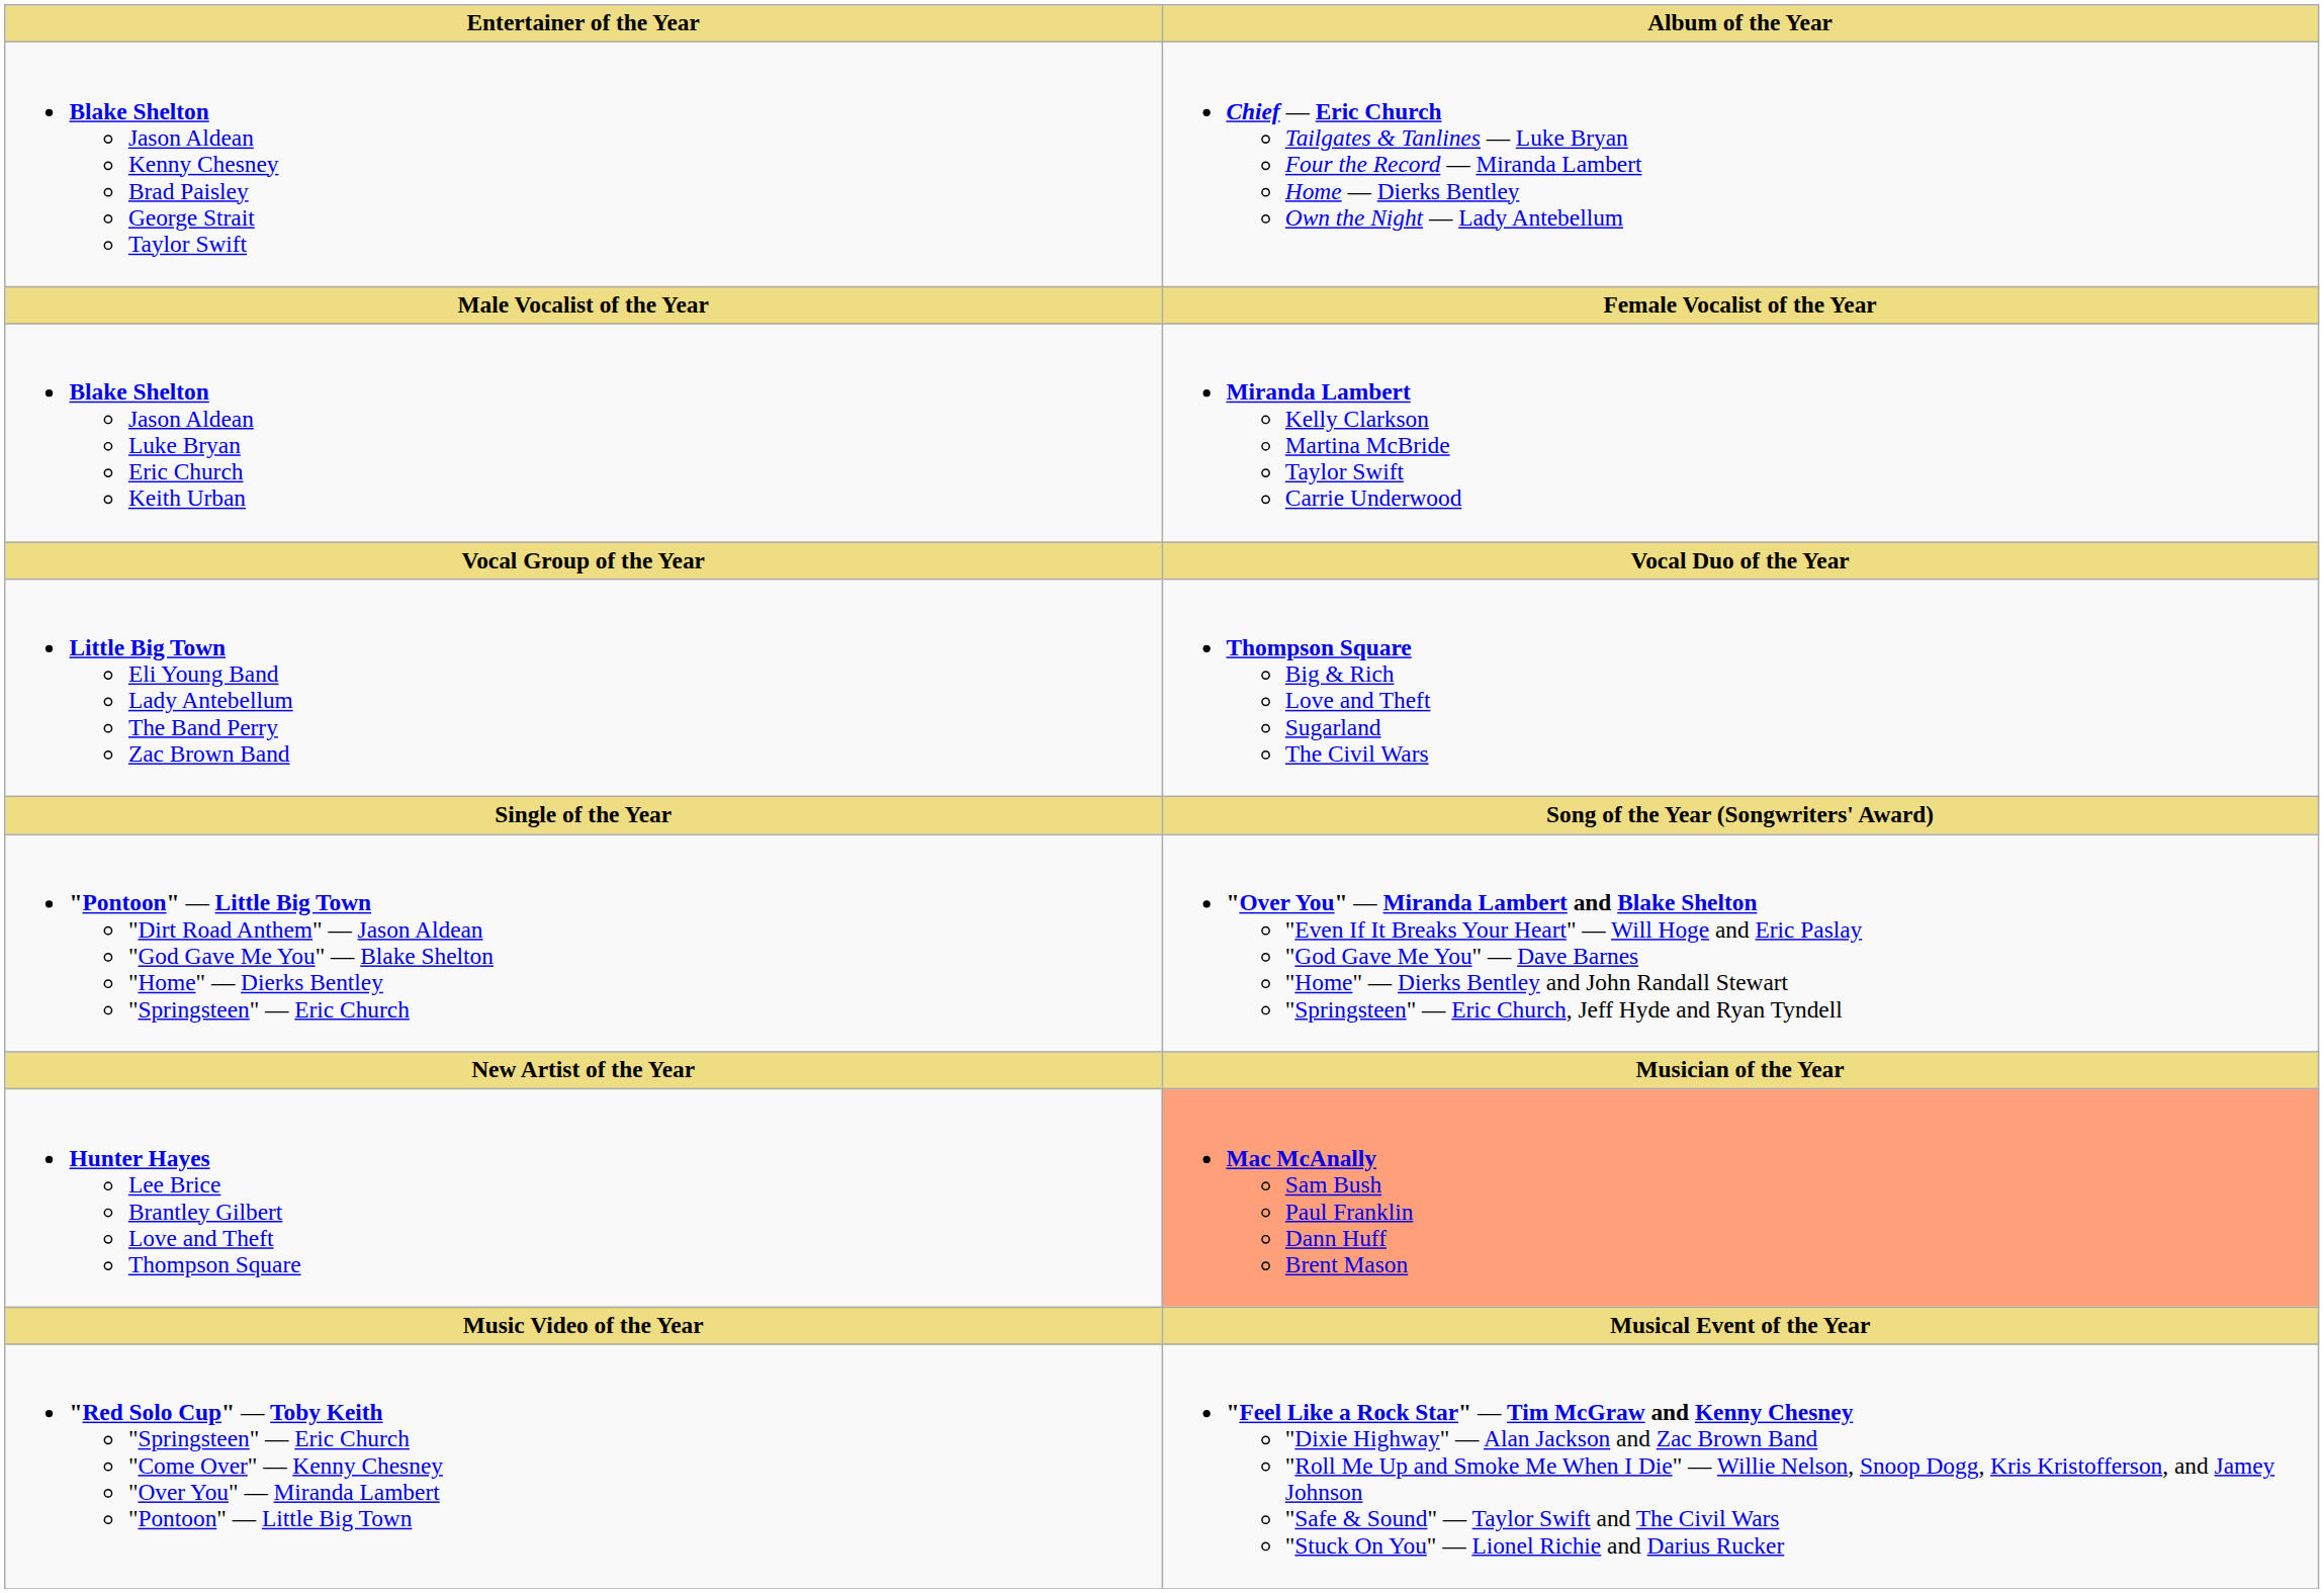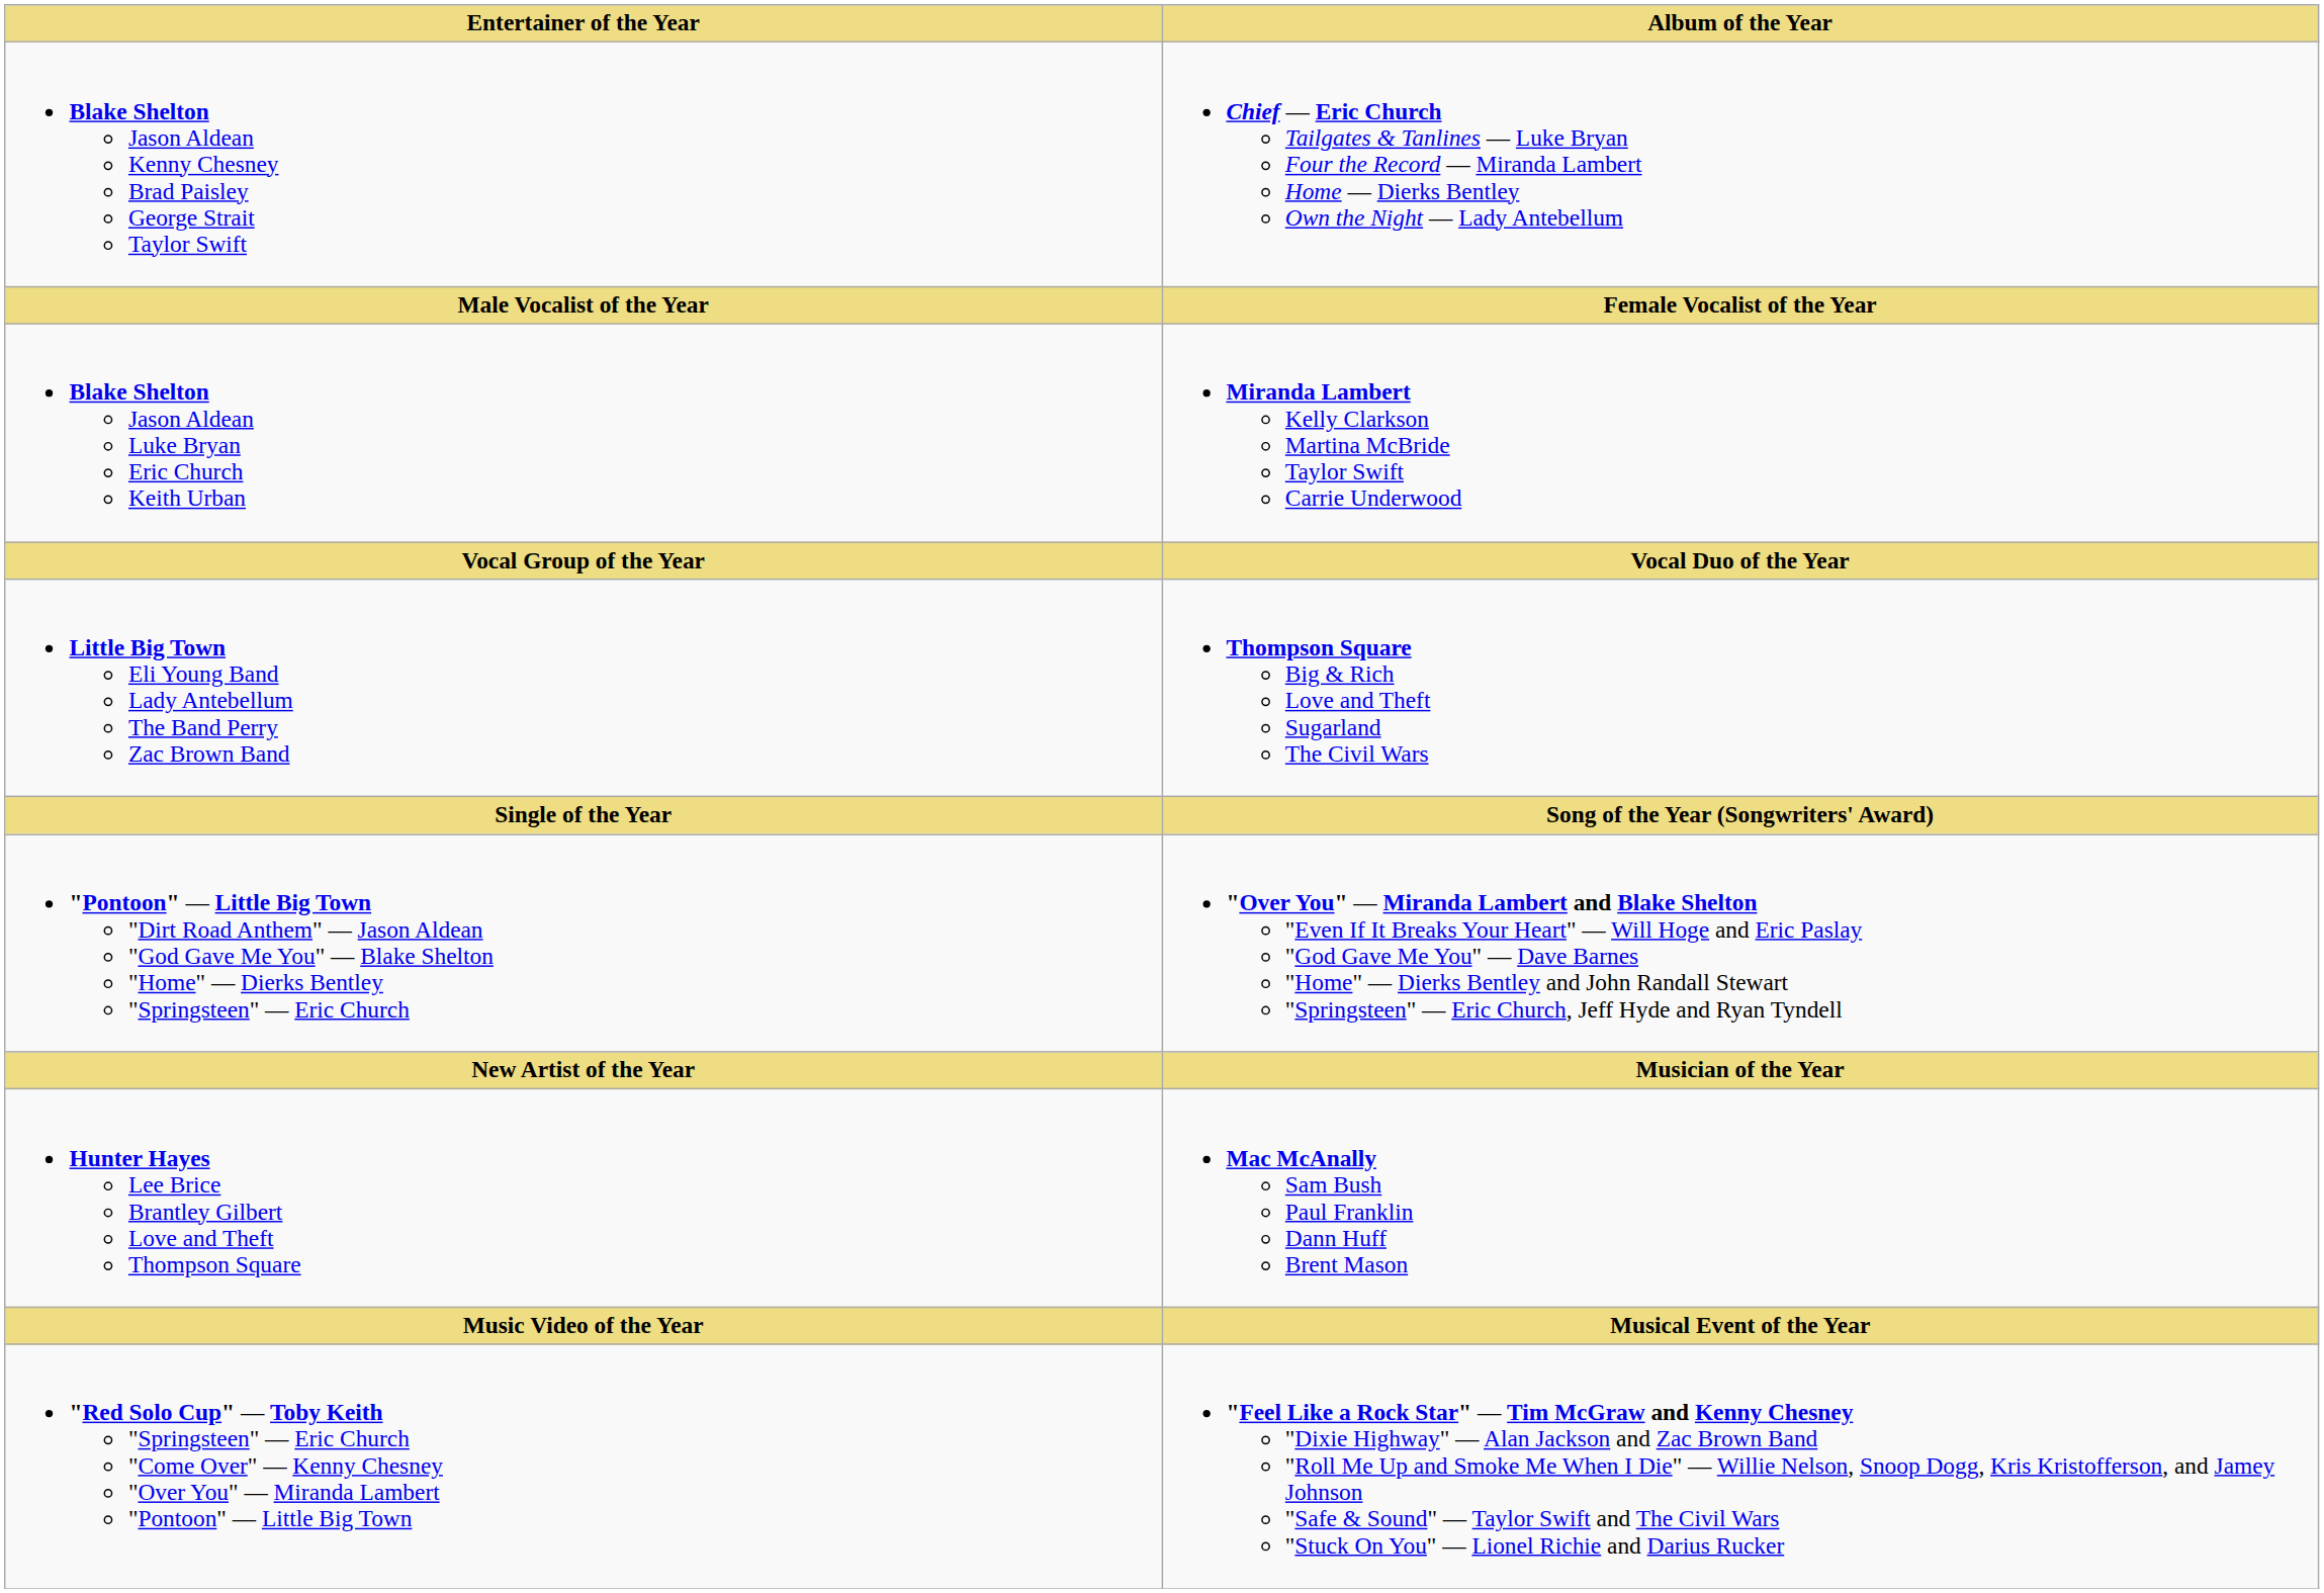row 10 | Album of the Year: lightsalmon background -> no background
